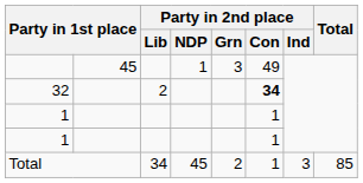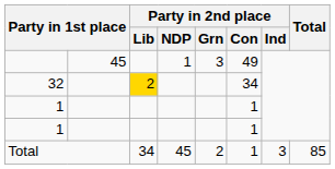32 | Party in 2nd place / Lib: no background -> gold background
32 | Party in 2nd place / Con: bold -> normal
